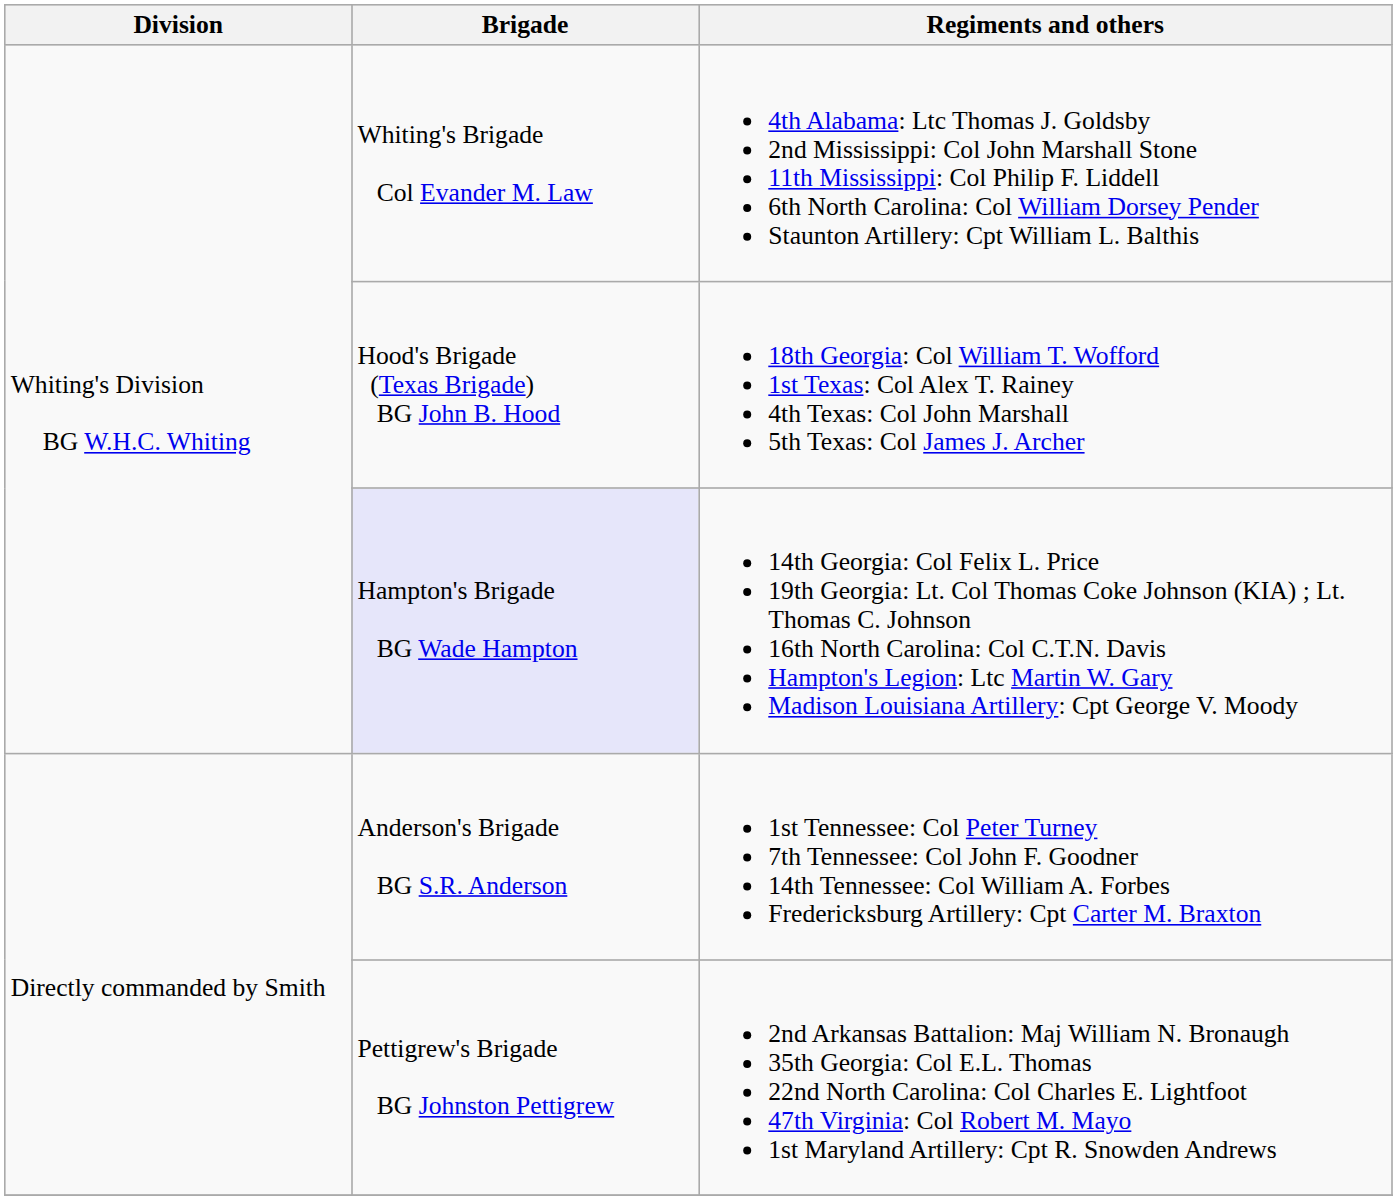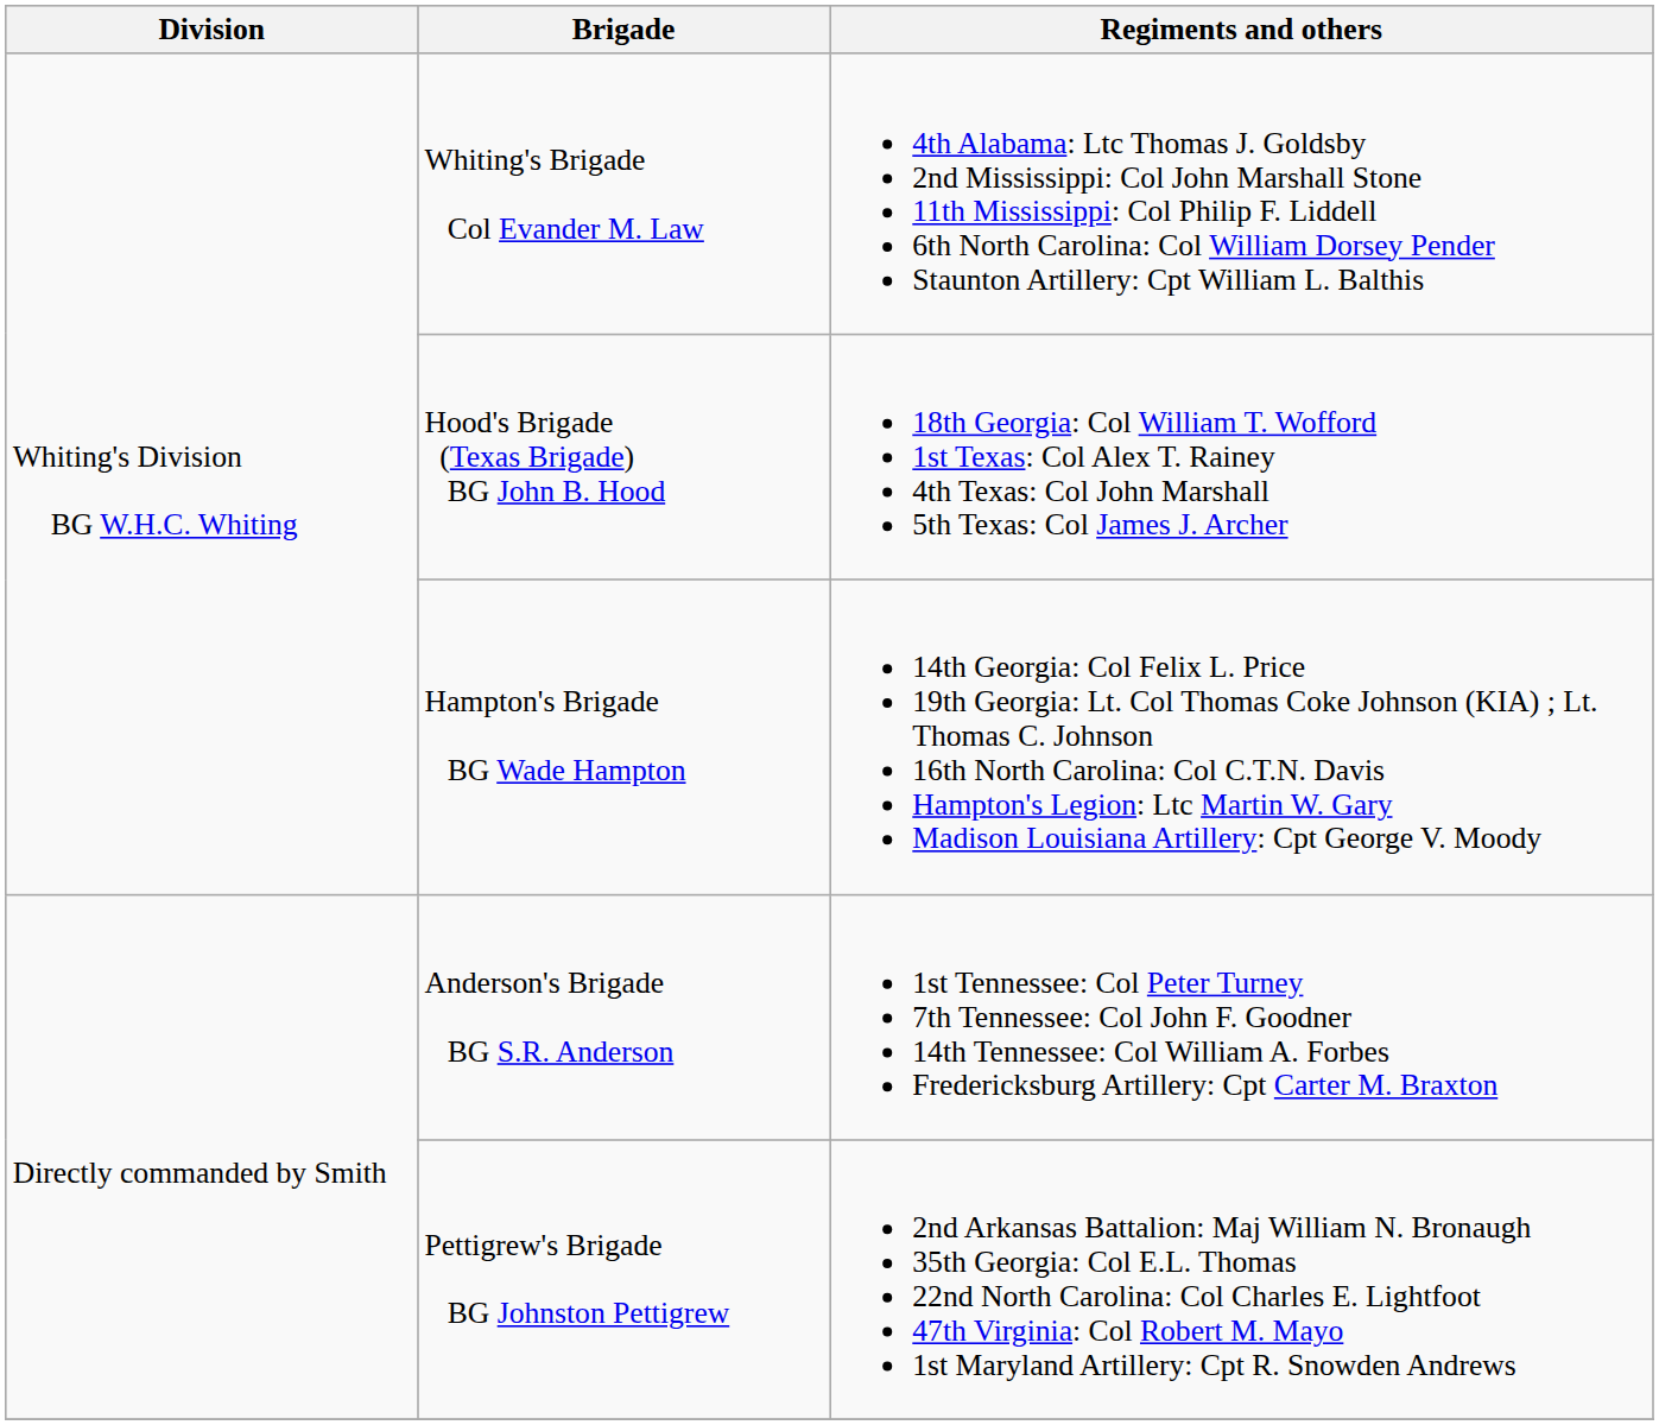Hampton's Brigade BG Wade Hampton | Brigade: lavender background -> no background
